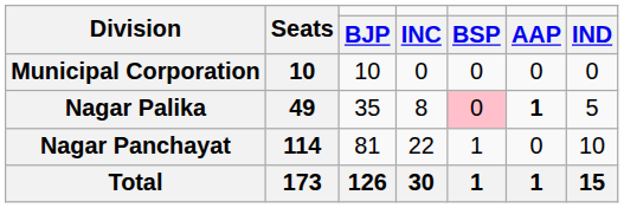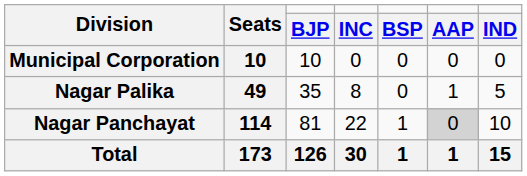Nagar Palika | BSP: pink background -> no background
Nagar Palika | AAP: bold -> normal
Nagar Panchayat | AAP: no background -> lightgrey background
